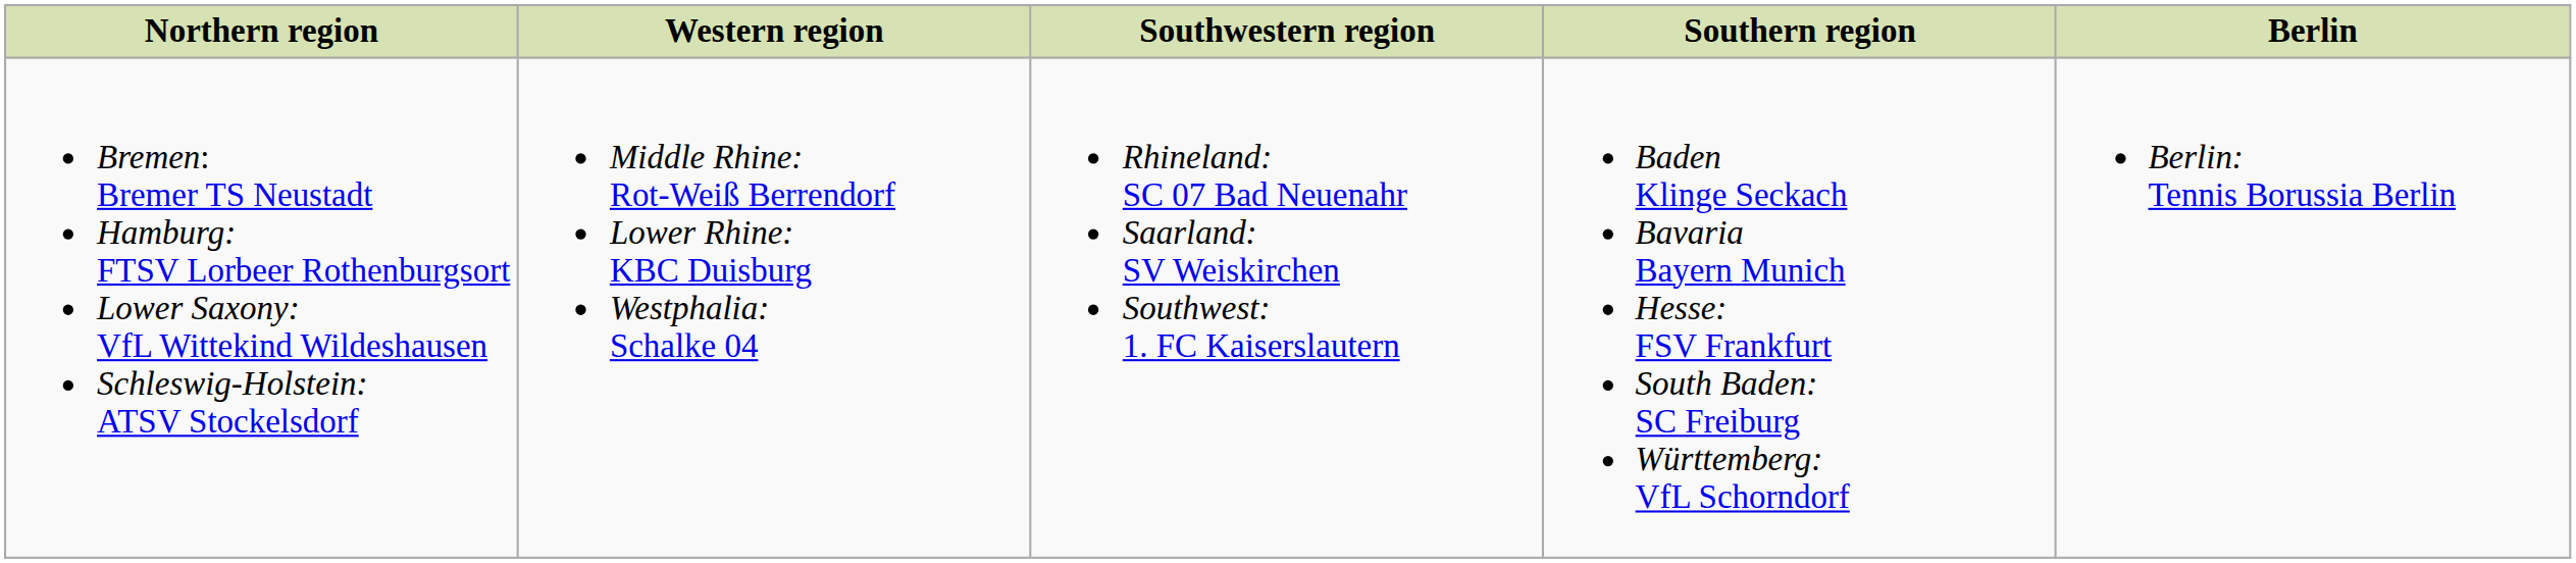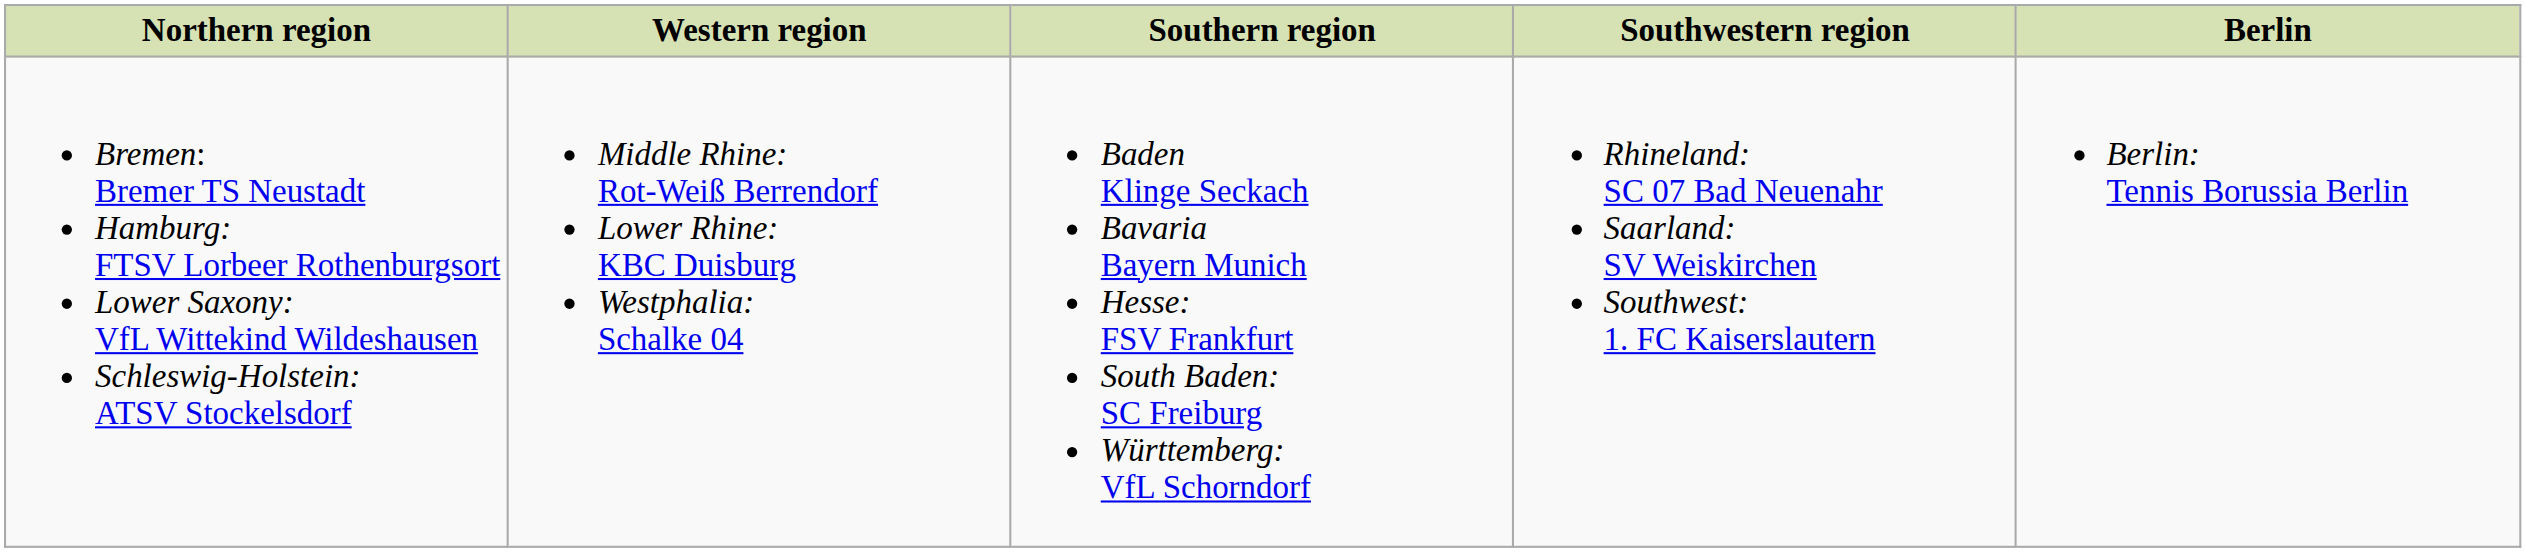columns swapped: Southwestern region <-> Southern region
